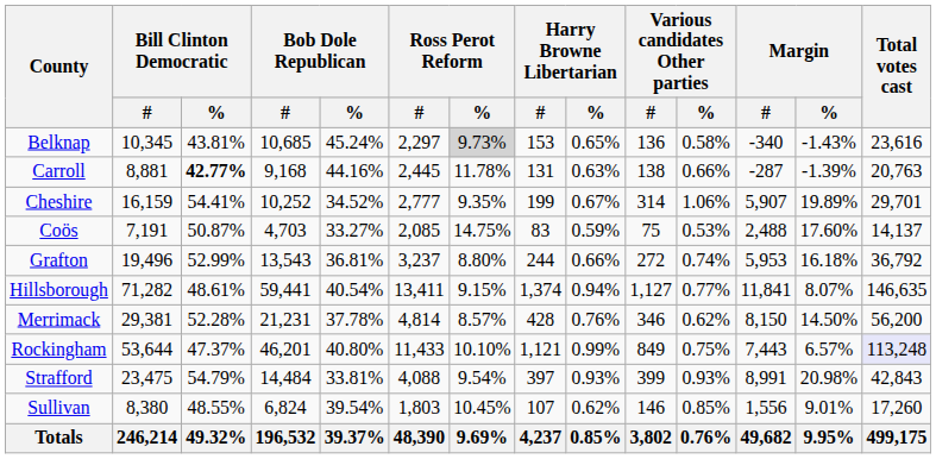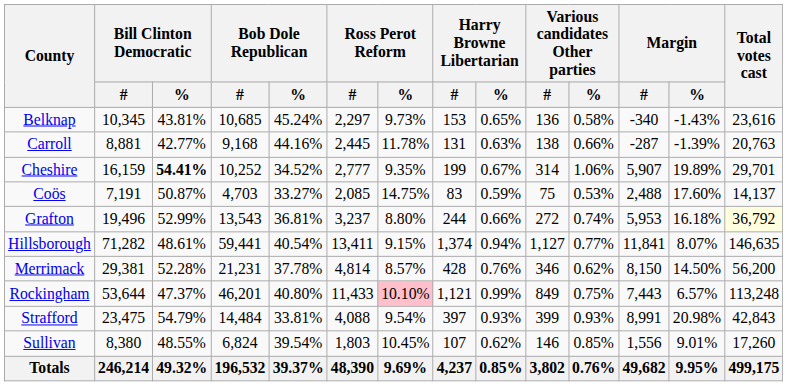Belknap | Ross Perot Reform / %: lightgrey background -> no background
Carroll | Bill Clinton Democratic / %: bold -> normal
Cheshire | Bill Clinton Democratic / %: normal -> bold
Grafton | Total votes cast: no background -> lightyellow background
Rockingham | Ross Perot Reform / %: no background -> pink background
Rockingham | Total votes cast: lavender background -> no background
